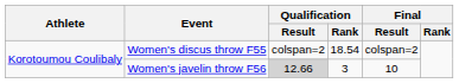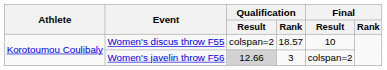Women's discus throw F55 | Qualification / Rank: 18.54 -> 18.57
Women's discus throw F55 | Final / Result: colspan=2 -> 10
Women's javelin throw F56 | Final / Result: 10 -> colspan=2
